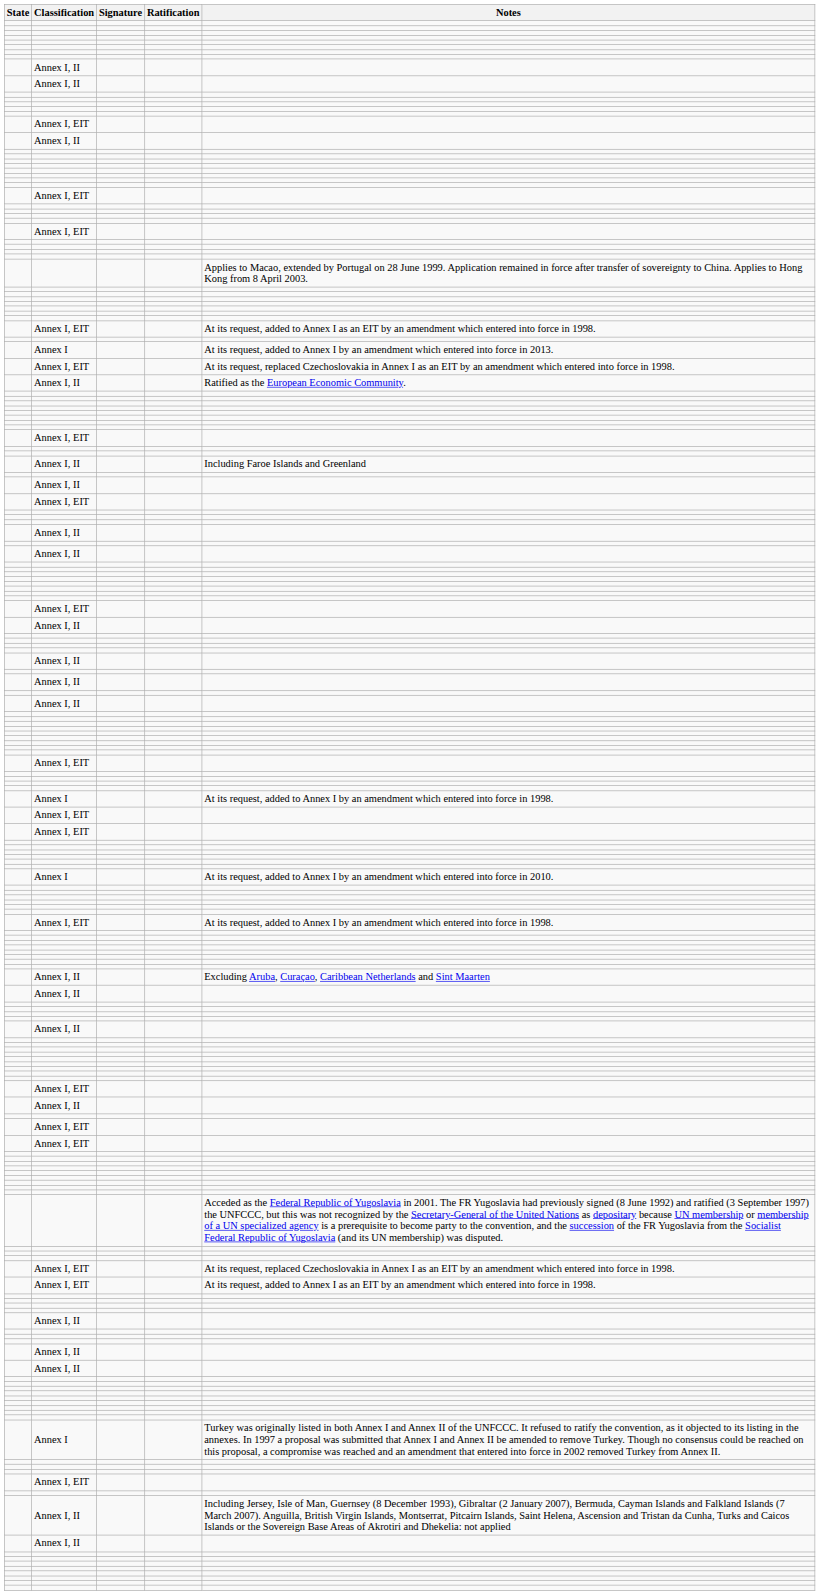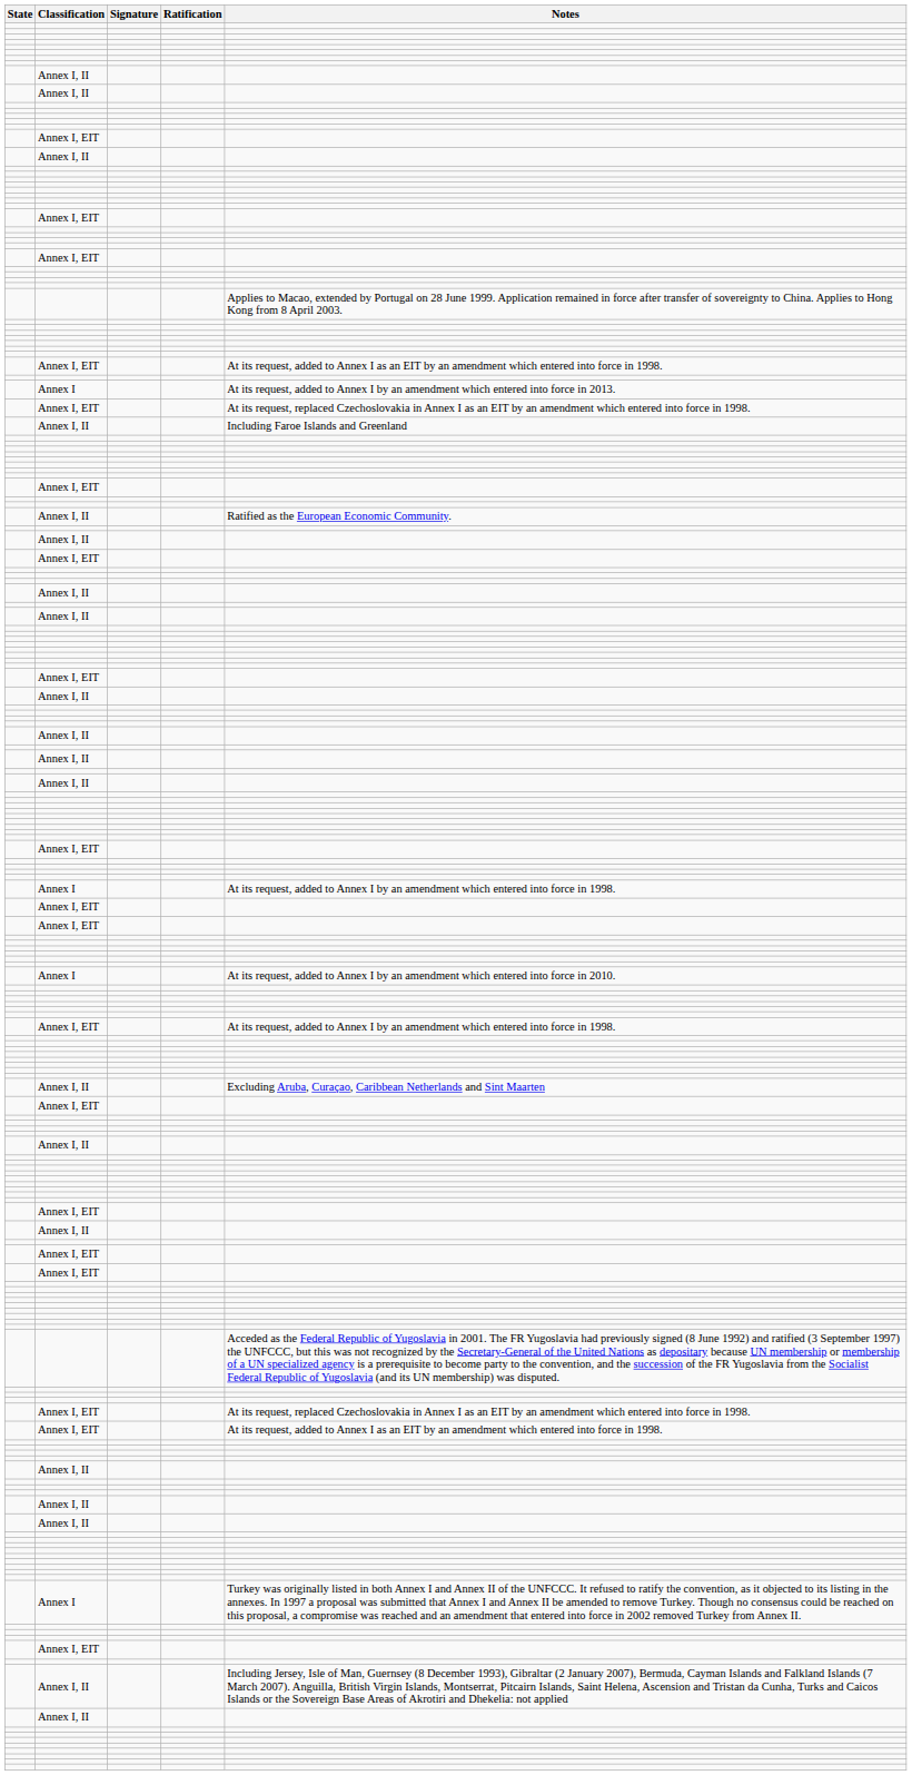row 49 | Notes: Ratified as the European Economic Community. -> Including Faroe Islands and Greenland
row 61 | Notes: Including Faroe Islands and Greenland -> Ratified as the European Economic Community.
row 130 | Classification: Annex I, II -> Annex I, EIT
